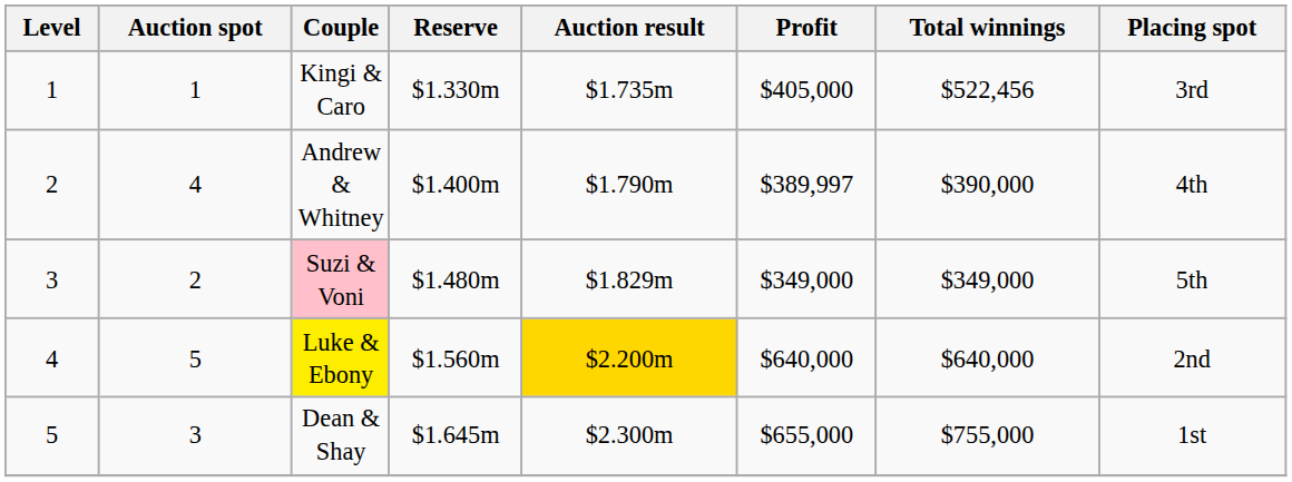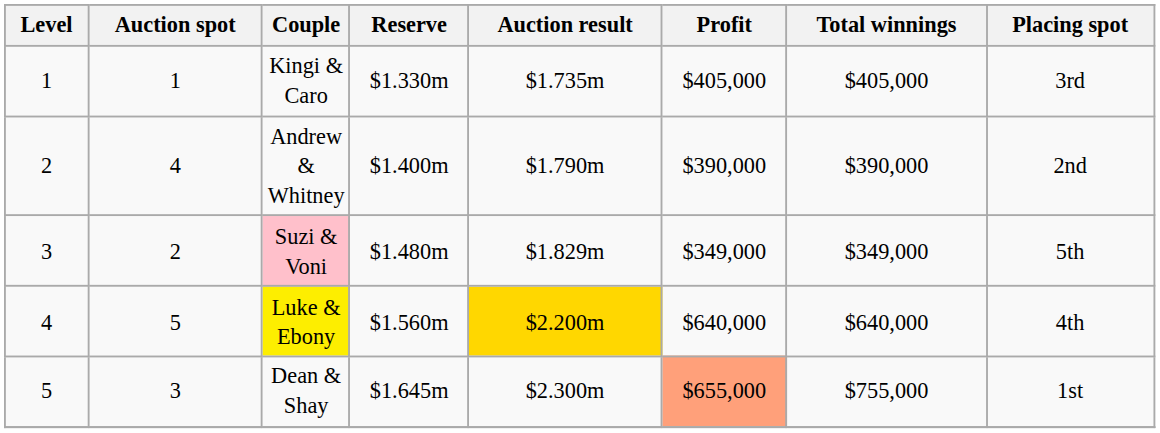Kingi & Caro | Total winnings: $522,456 -> $405,000
Andrew & Whitney | Profit: $389,997 -> $390,000
Andrew & Whitney | Placing spot: 4th -> 2nd
Luke & Ebony | Placing spot: 2nd -> 4th
Dean & Shay | Profit: no background -> lightsalmon background
